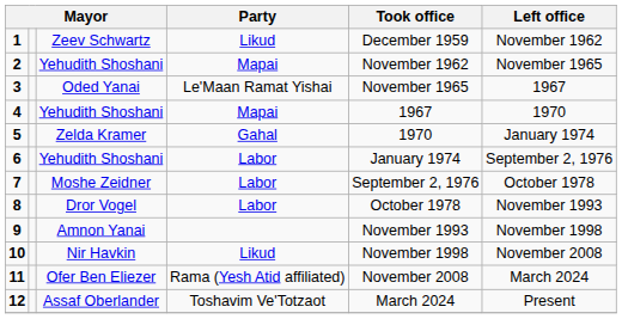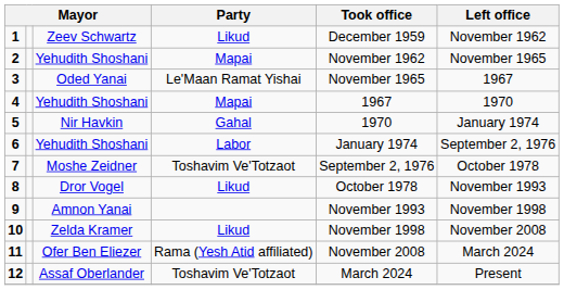5 | column 3: Zelda Kramer -> Nir Havkin
7 | Party: Labor -> Toshavim Ve'Totzaot
8 | Party: Labor -> Likud
10 | column 3: Nir Havkin -> Zelda Kramer
